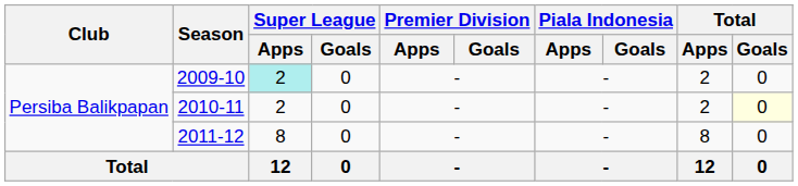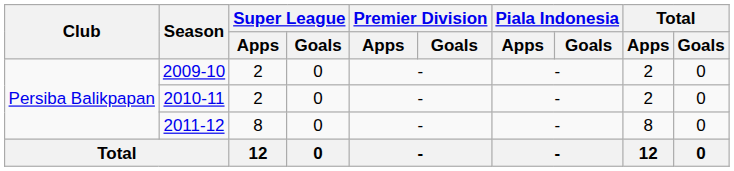2009-10 | Super League / Apps: paleturquoise background -> no background
2010-11 | Total / Goals: lightyellow background -> no background
